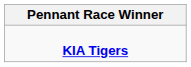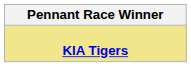row 2 | column 1: no background -> khaki background
